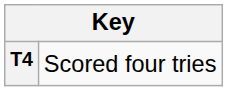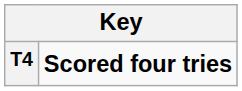T4 | column 2: normal -> bold
